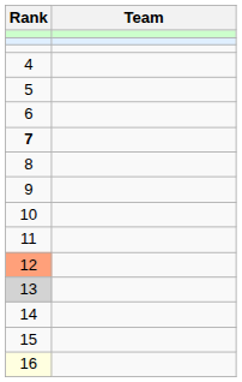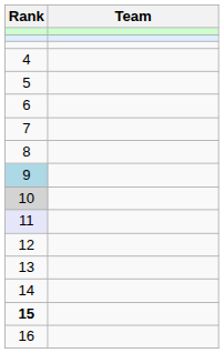row 8 | Rank: bold -> normal
row 10 | Rank: no background -> lightblue background
row 11 | Rank: no background -> lightgrey background
row 12 | Rank: no background -> lavender background
row 13 | Rank: lightsalmon background -> no background
row 14 | Rank: lightgrey background -> no background
row 16 | Rank: normal -> bold
row 17 | Rank: lightyellow background -> no background
